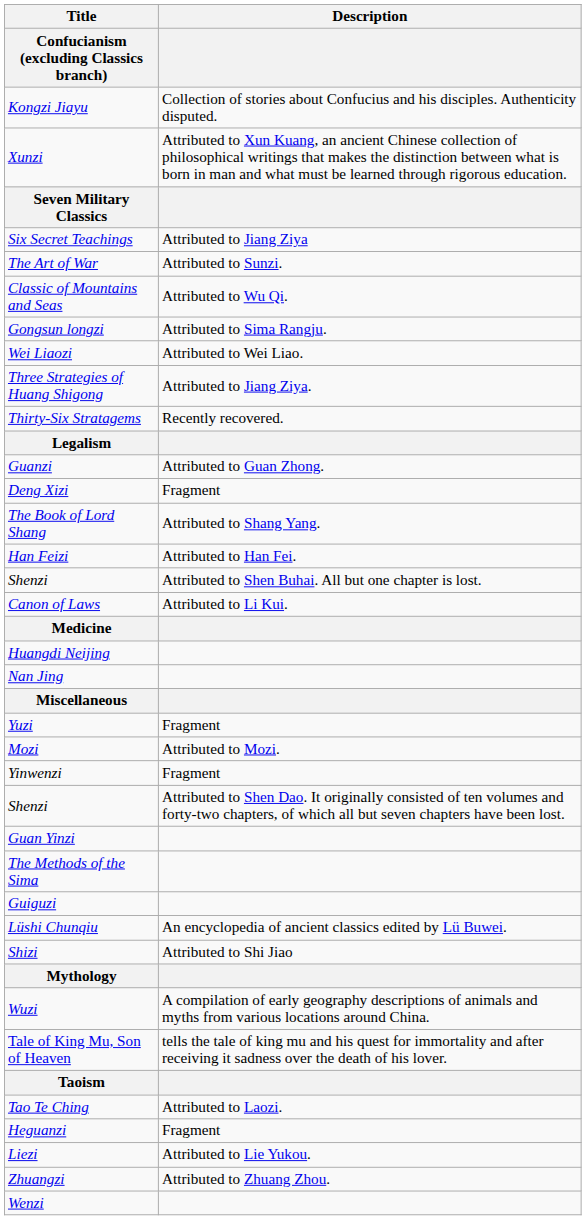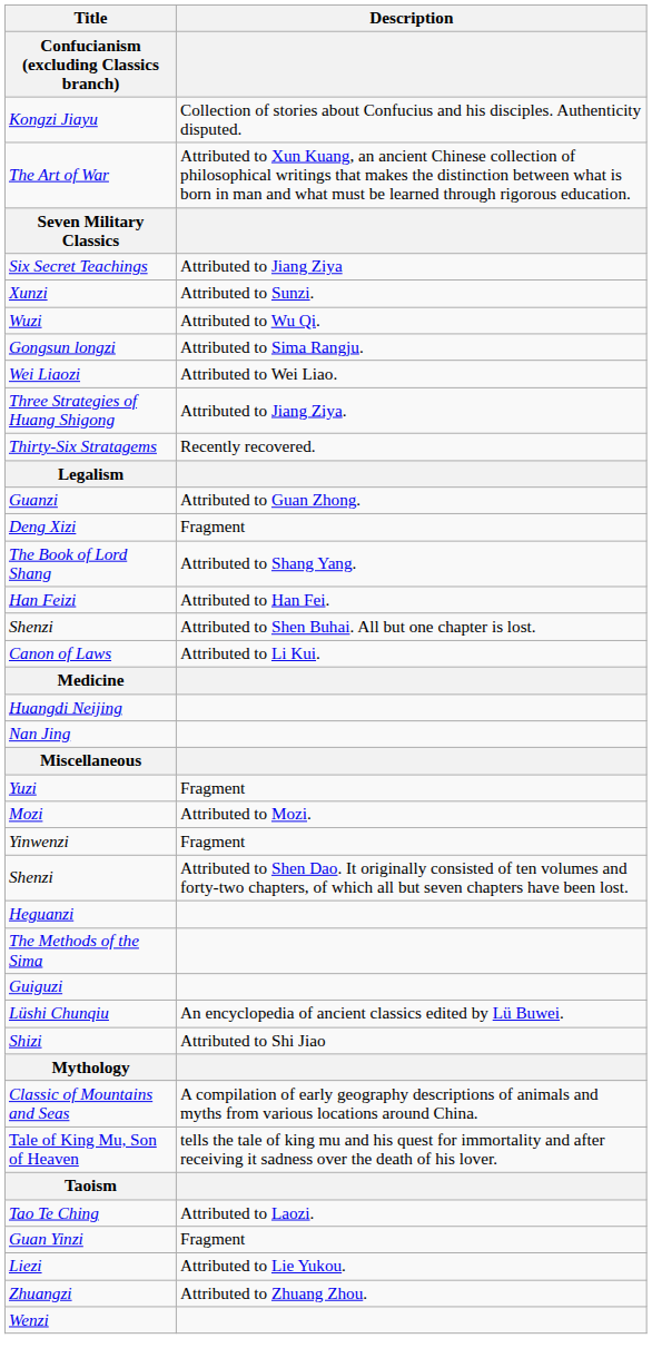row 4 | Title / Confucianism (excluding Classics branch): Xunzi -> The Art of War
row 7 | Title / Confucianism (excluding Classics branch): The Art of War -> Xunzi
row 8 | Title / Confucianism (excluding Classics branch): Classic of Mountains and Seas -> Wuzi
row 28 | Title / Confucianism (excluding Classics branch): Guan Yinzi -> Heguanzi
row 34 | Title / Confucianism (excluding Classics branch): Wuzi -> Classic of Mountains and Seas
row 38 | Title / Confucianism (excluding Classics branch): Heguanzi -> Guan Yinzi
